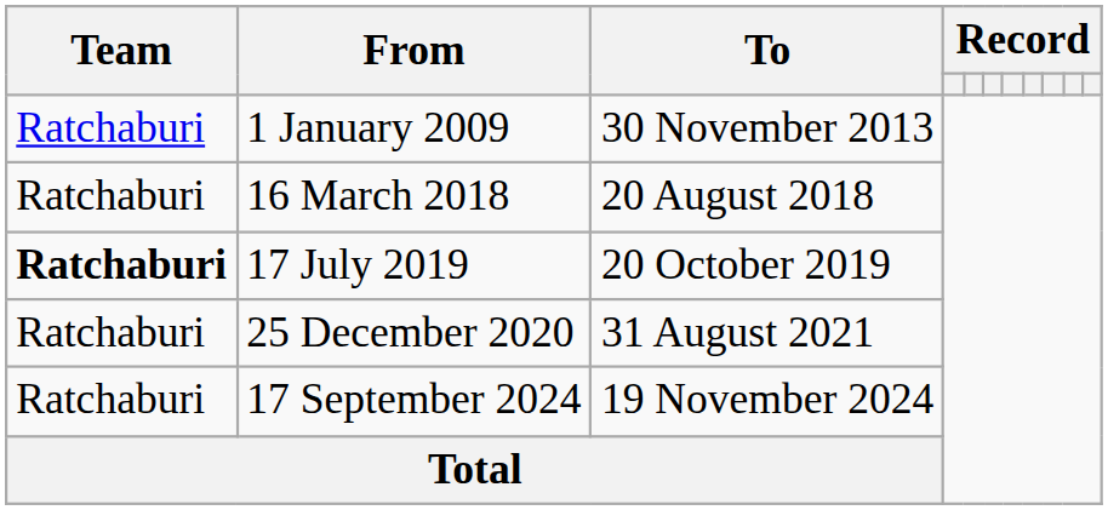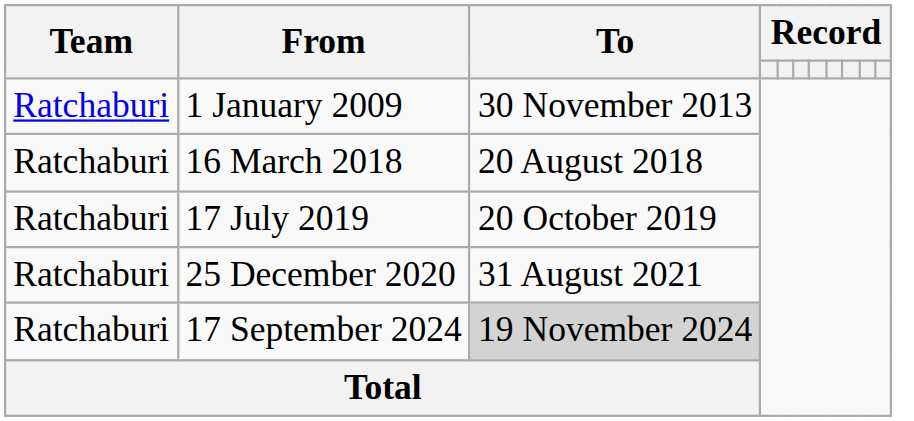17 July 2019 | Team: bold -> normal
17 September 2024 | To: no background -> lightgrey background
